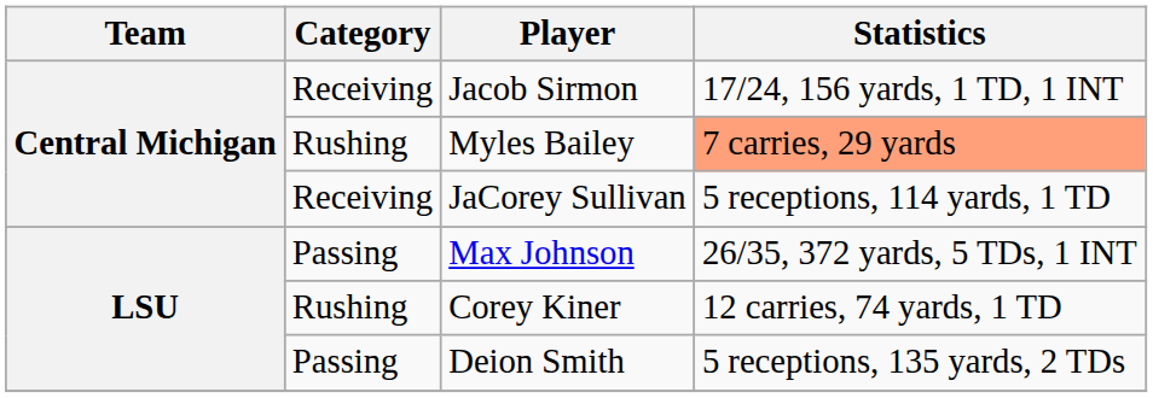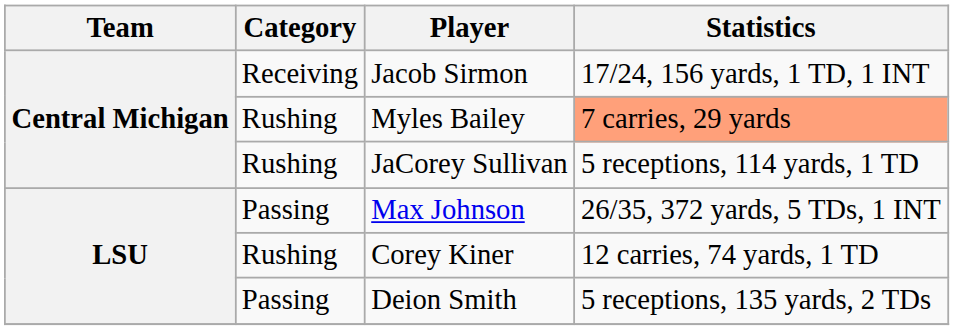JaCorey Sullivan | Category: Receiving -> Rushing
